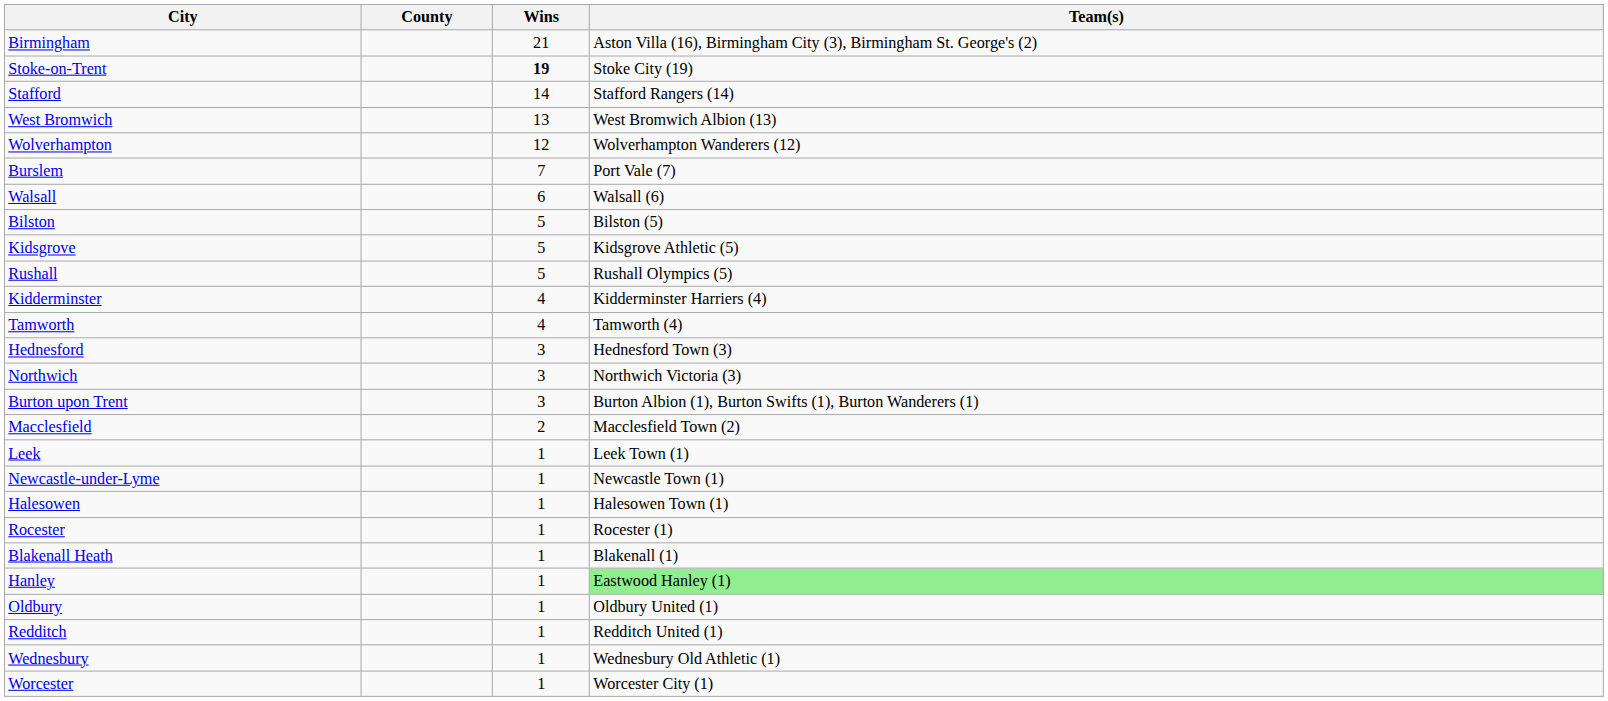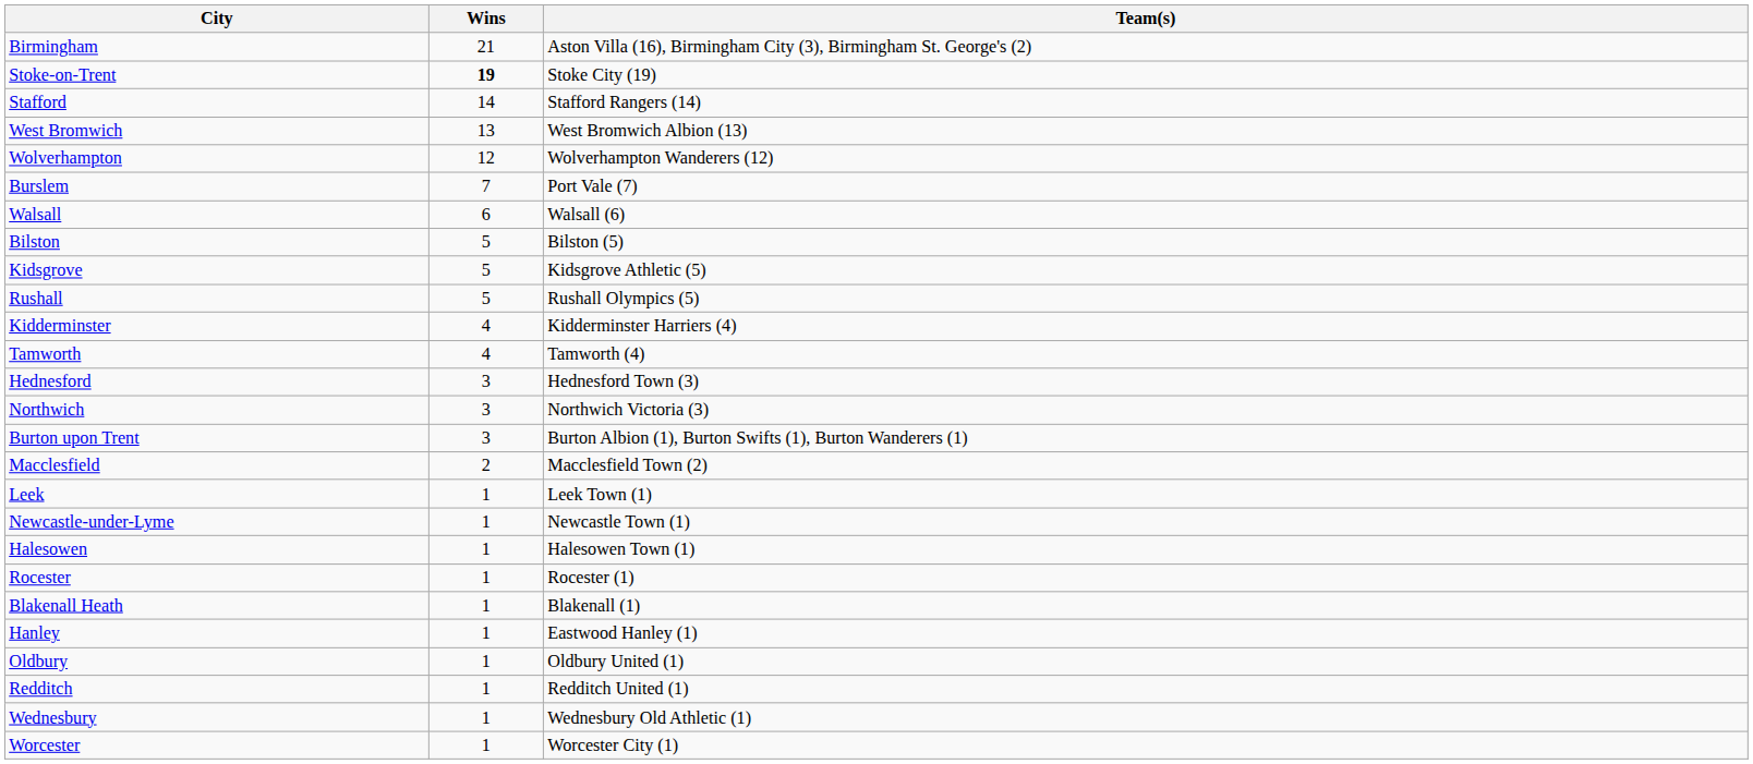- column: County
Hanley | Team(s): lightgreen background -> no background
